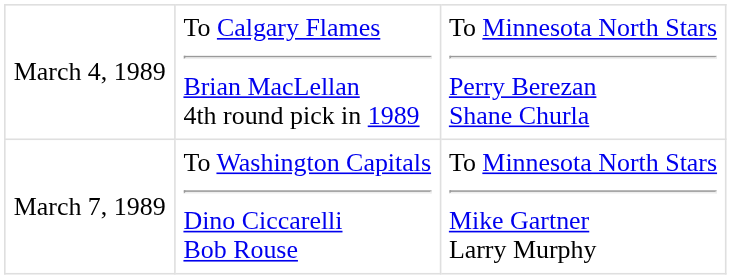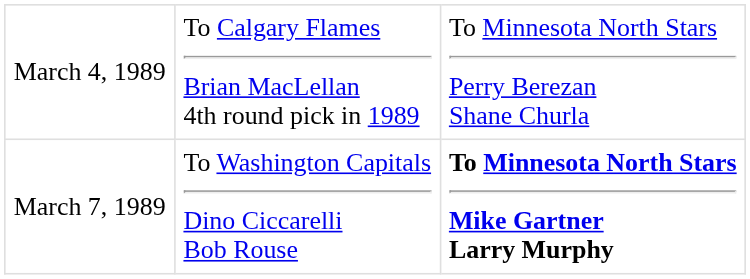March 7, 1989 | column 3: normal -> bold
